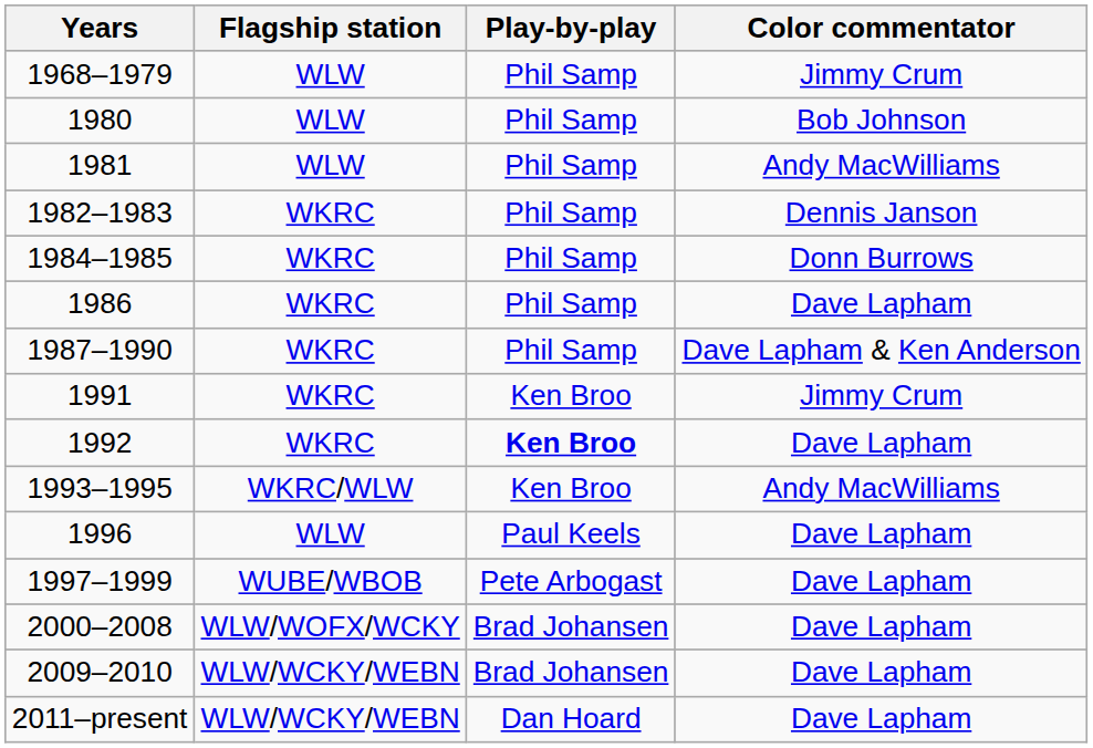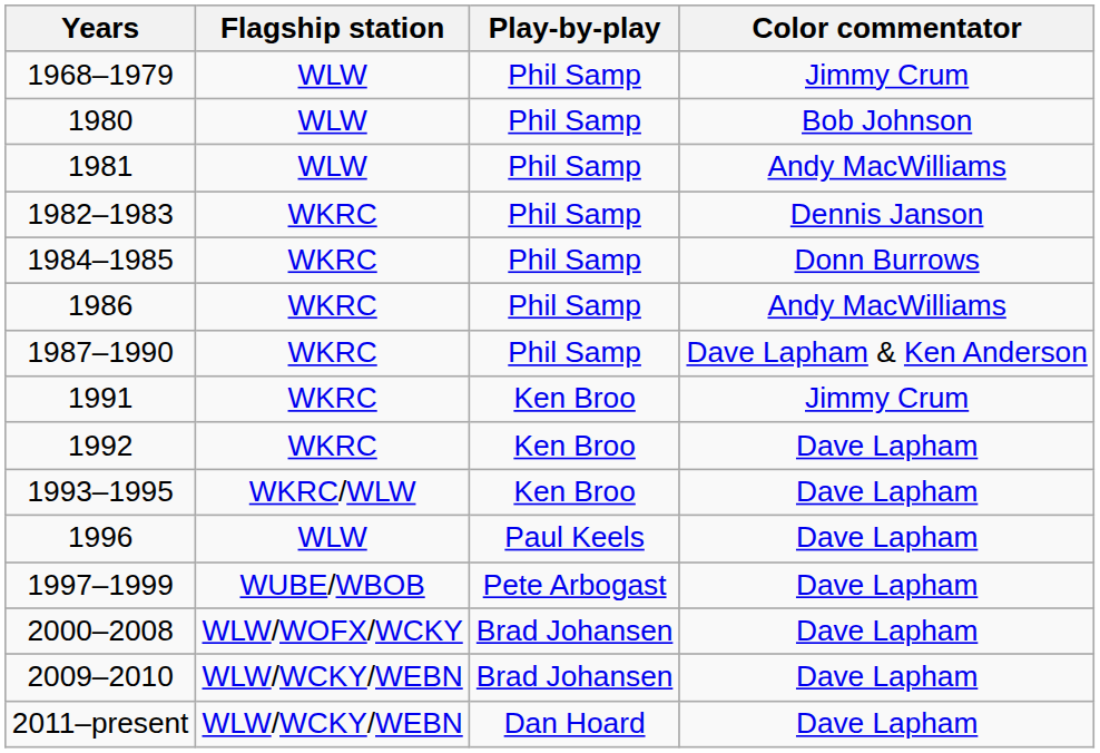1986 | Color commentator: Dave Lapham -> Andy MacWilliams
1992 | Play-by-play: bold -> normal
1993–1995 | Color commentator: Andy MacWilliams -> Dave Lapham
